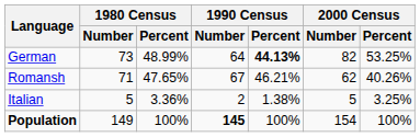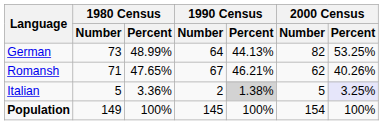German | 1990 Census / Percent: bold -> normal
Italian | 1990 Census / Percent: no background -> lightgrey background
Italian | 2000 Census / Percent: no background -> lavender background
Population | 1990 Census / Number: bold -> normal
